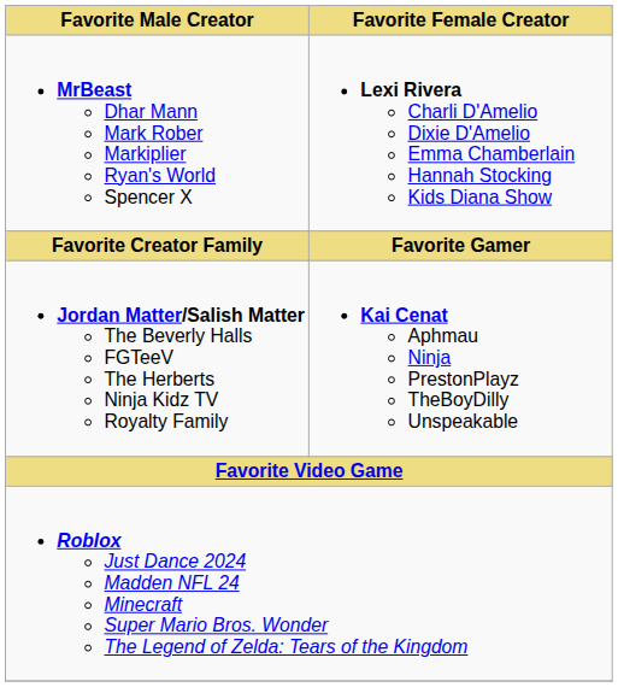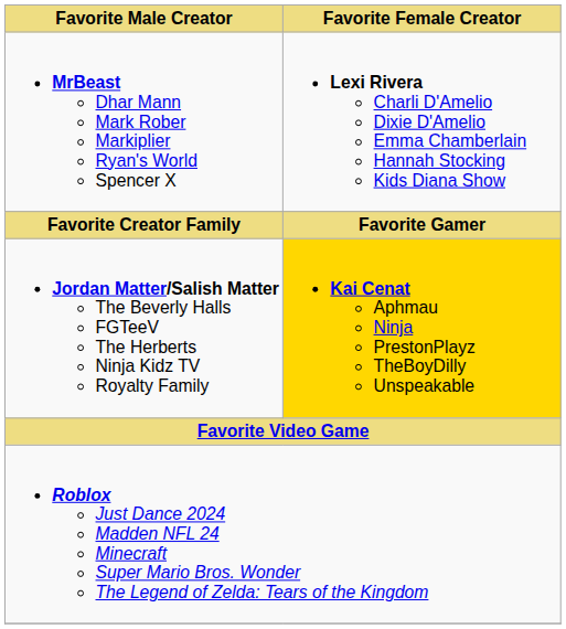row 4 | Favorite Female Creator: no background -> gold background
